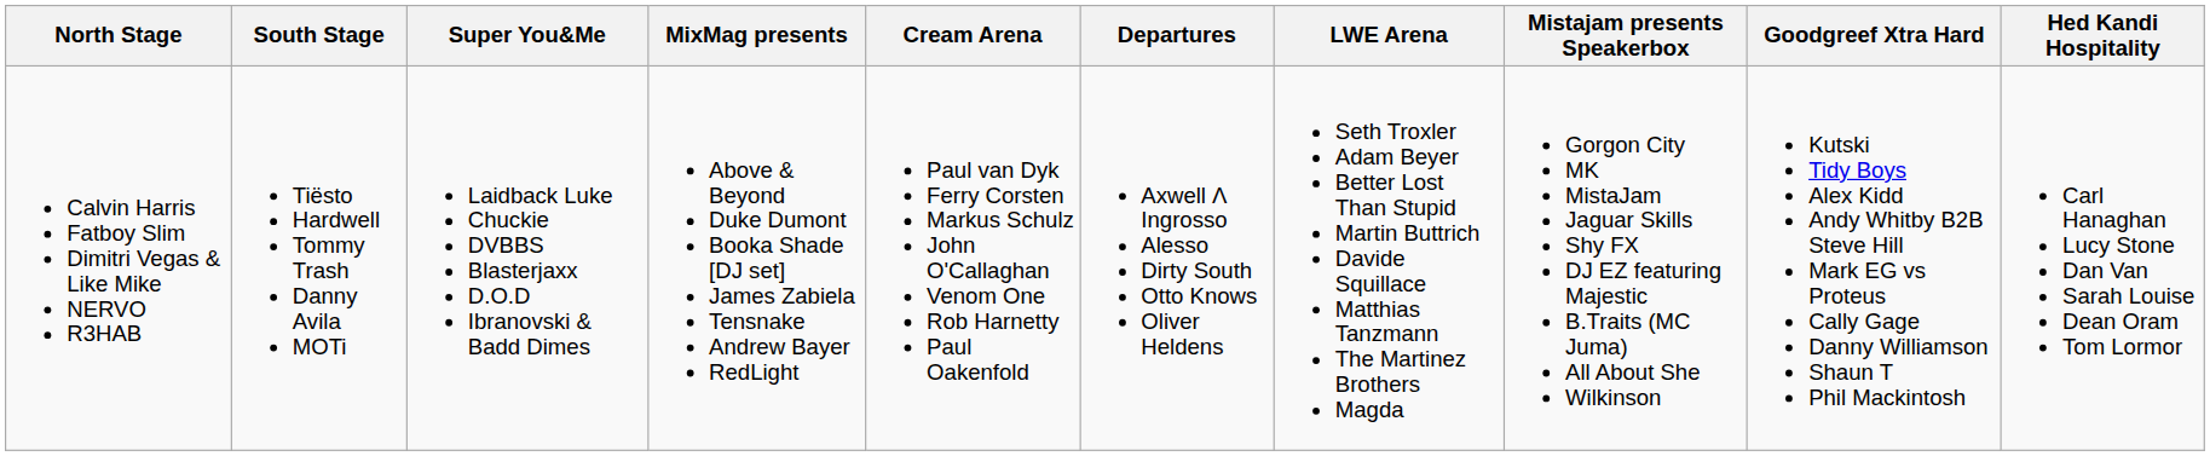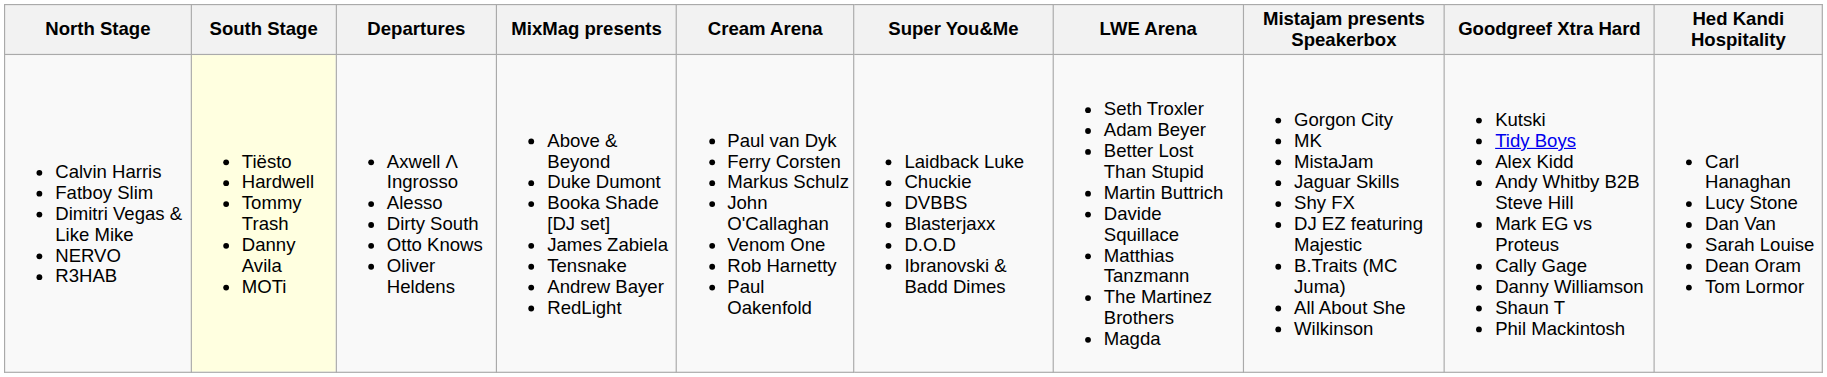columns swapped: Departures <-> Super You&Me
row 2 | South Stage: no background -> lightyellow background
